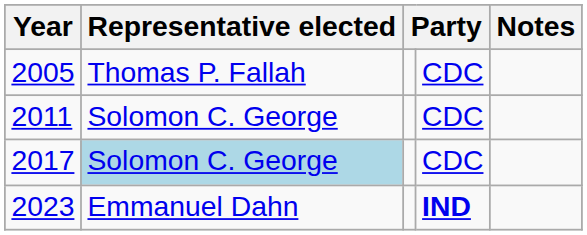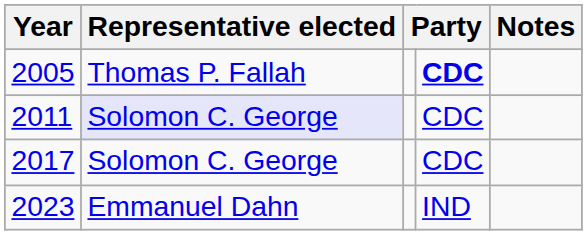2005 | column 4: normal -> bold
2011 | Representative elected: no background -> lavender background
2017 | Representative elected: lightblue background -> no background
2023 | column 4: bold -> normal
